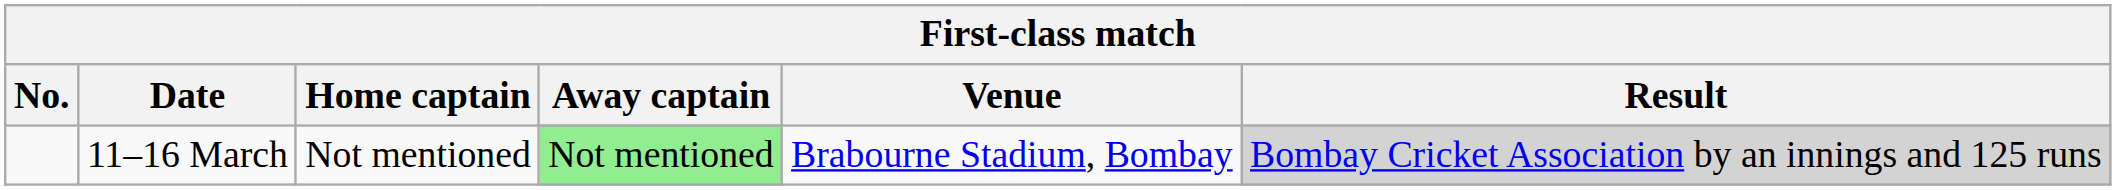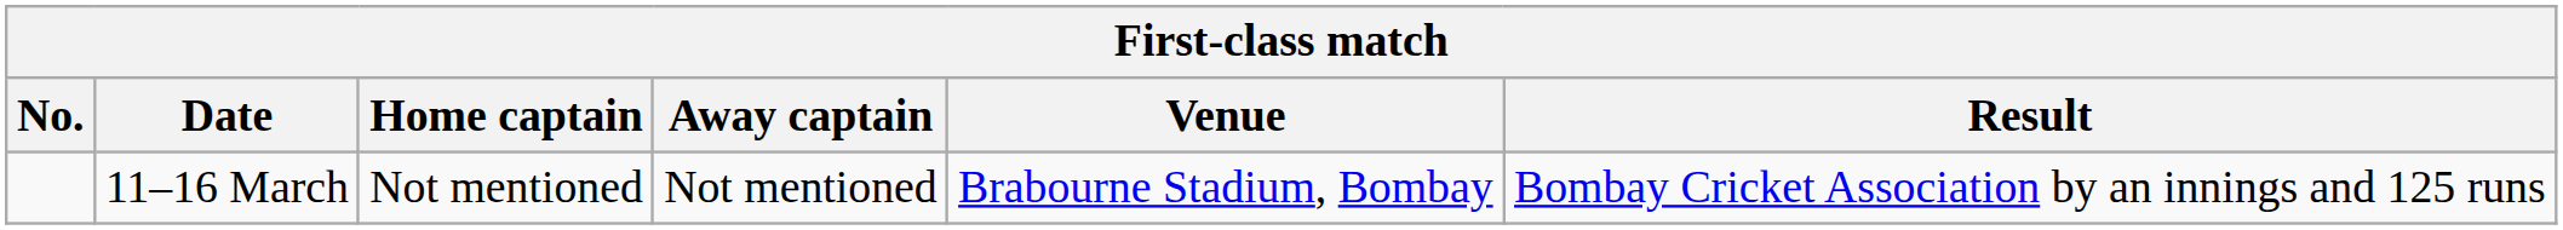11–16 March | Away captain: lightgreen background -> no background
11–16 March | Result: lightgrey background -> no background
